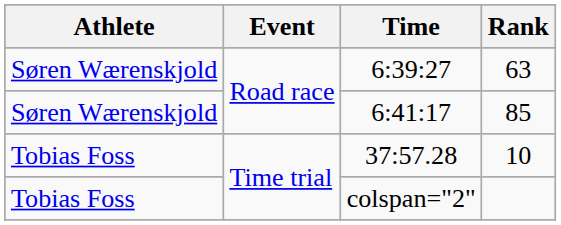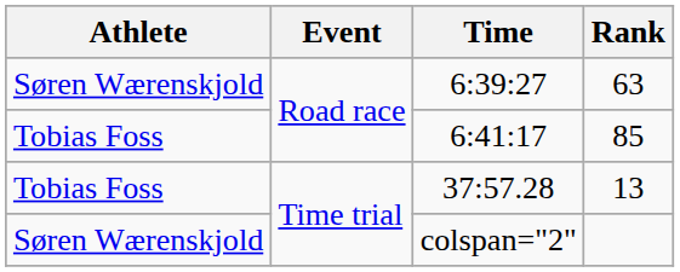6:41:17 | Athlete: Søren Wærenskjold -> Tobias Foss
37:57.28 | Rank: 10 -> 13
colspan="2" | Athlete: Tobias Foss -> Søren Wærenskjold
